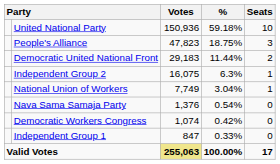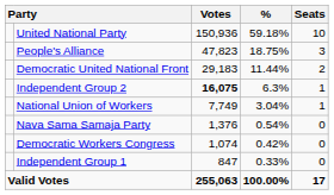Independent Group 2 | Votes: normal -> bold
Valid Votes | Votes: khaki background -> no background
